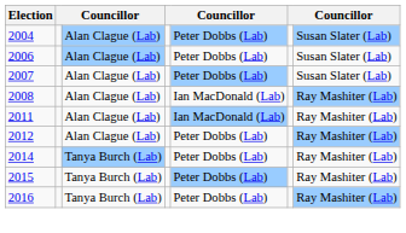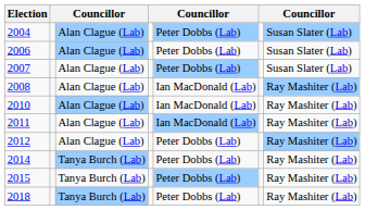+ row: 2010 | Alan Clague (Lab) | Ian MacDonald (Lab) | Ray Mashiter (Lab)
- row: 2016 | Tanya Burch (Lab) | Peter Dobbs (Lab) | Ray Mashiter (Lab)
+ row: 2018 | Tanya Burch (Lab) | Peter Dobbs (Lab) | Ray Mashiter (Lab)
